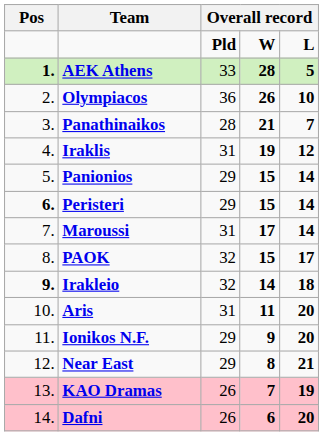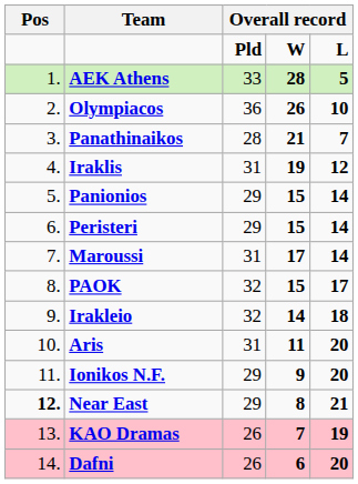AEK Athens | Pos: bold -> normal
Peristeri | Pos: bold -> normal
Irakleio | Pos: bold -> normal
Near East | Pos: normal -> bold
